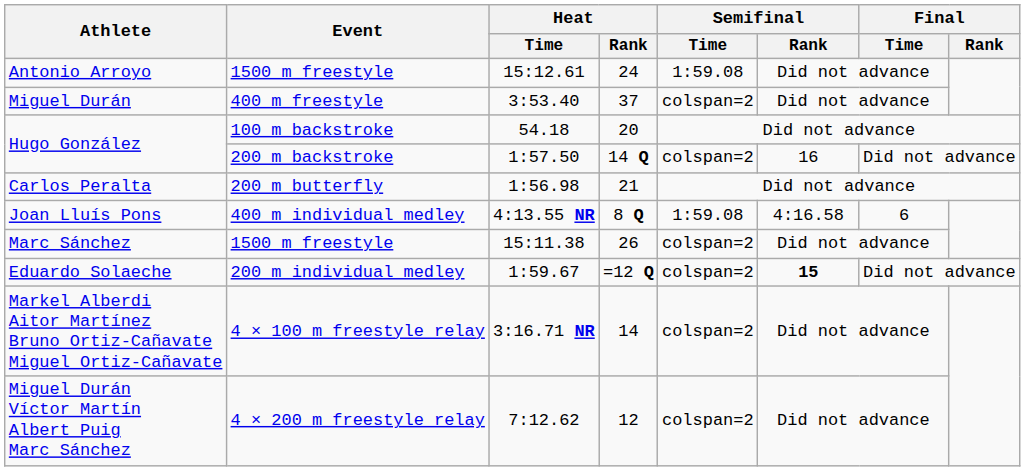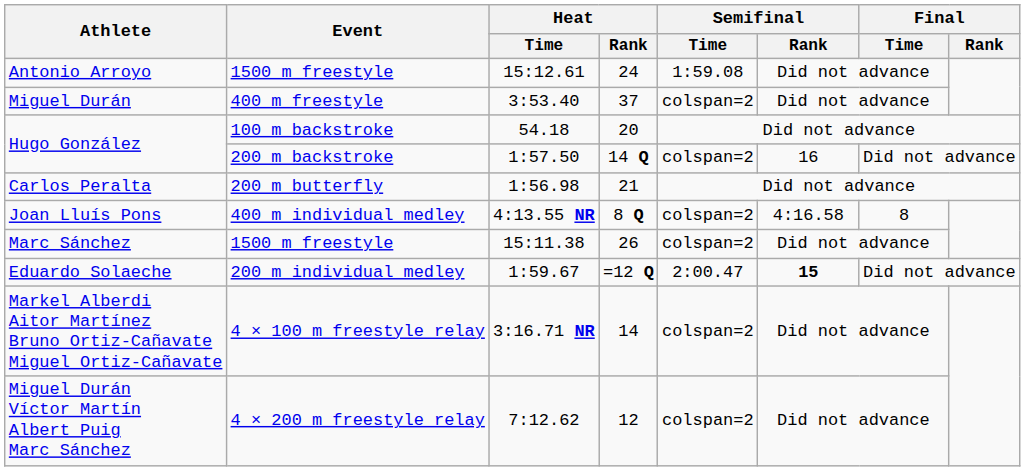Joan Lluís Pons | Semifinal / Time: 1:59.08 -> colspan=2
Joan Lluís Pons | Final / Time: 6 -> 8
Eduardo Solaeche | Semifinal / Time: colspan=2 -> 2:00.47
